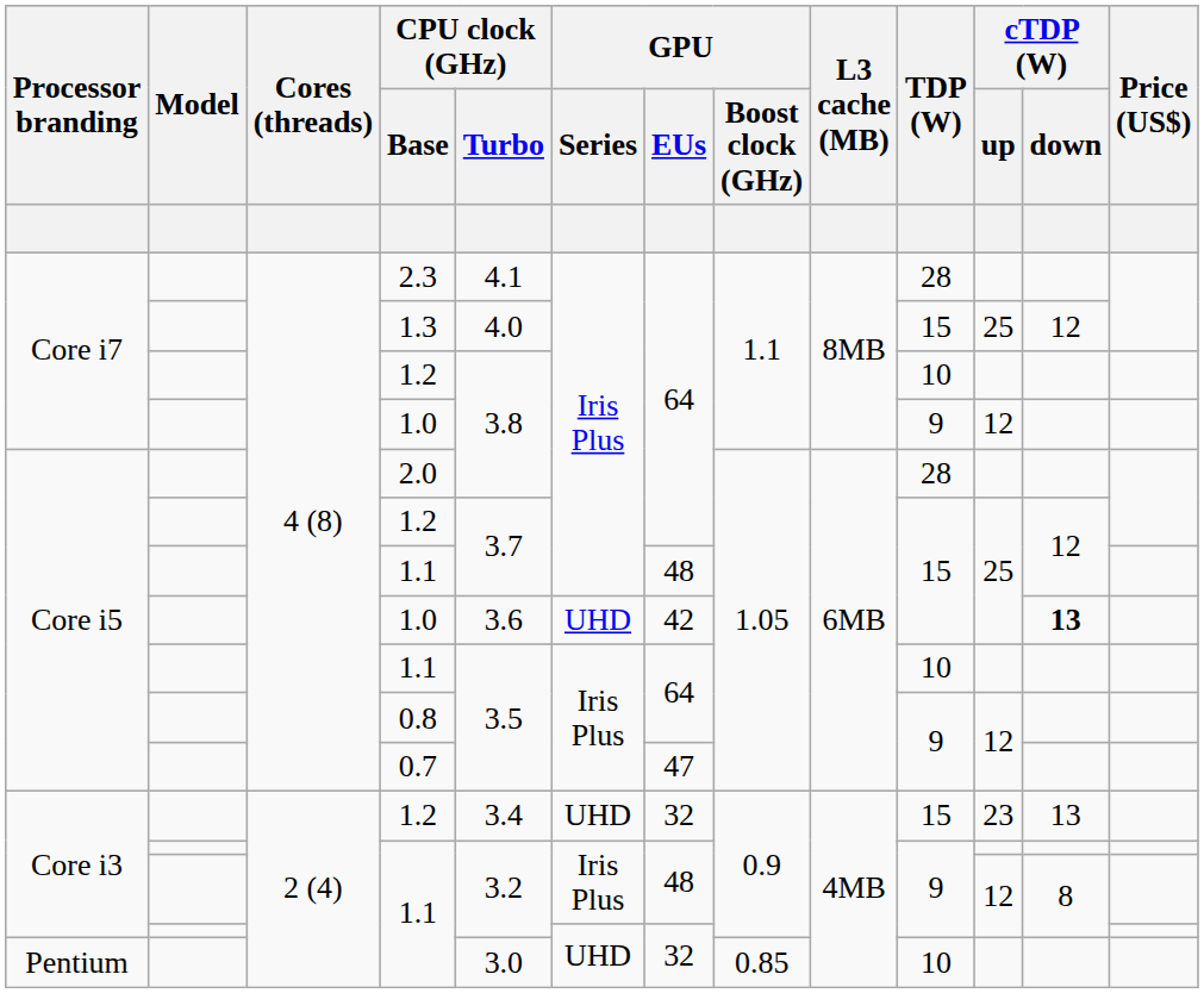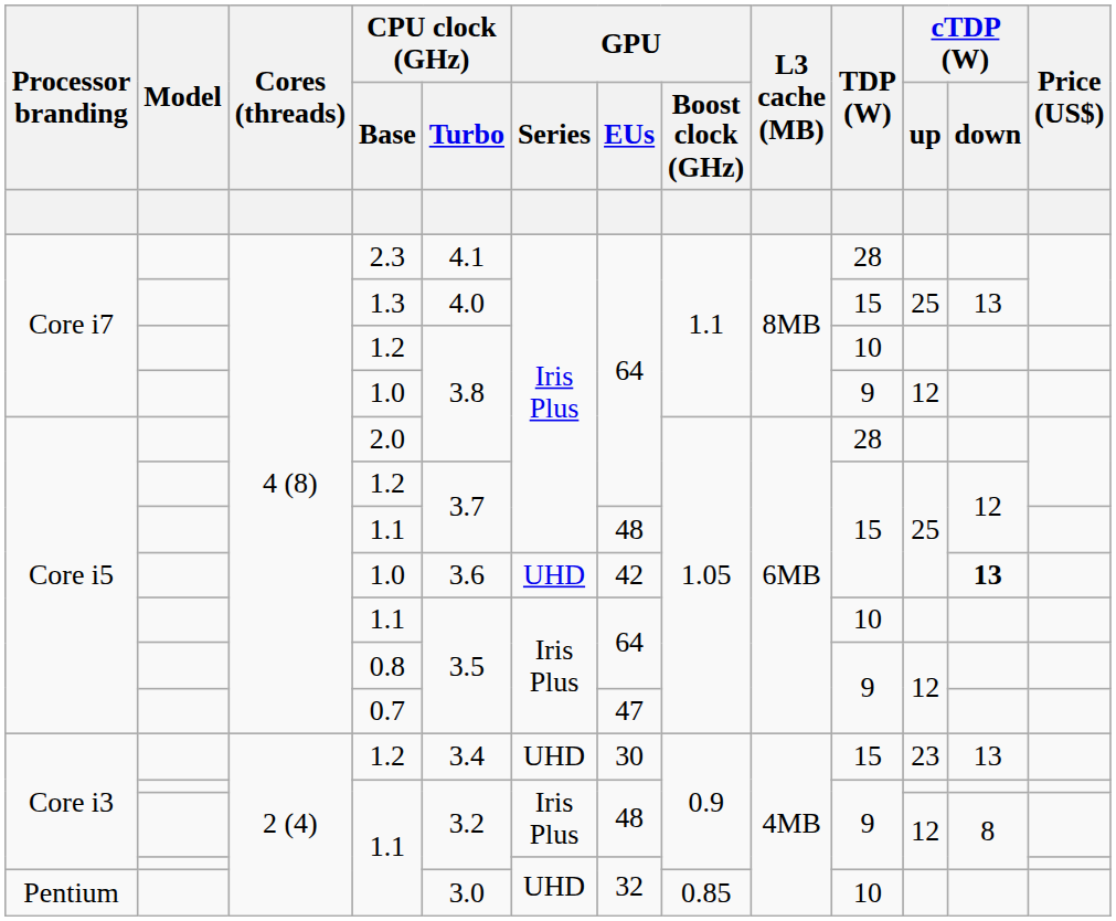1.3 | cTDP (W) / down: 12 -> 13
Core i3 / 1.2 | GPU / EUs: 32 -> 30
